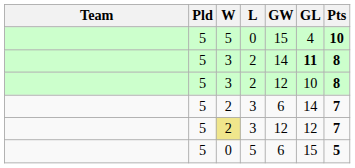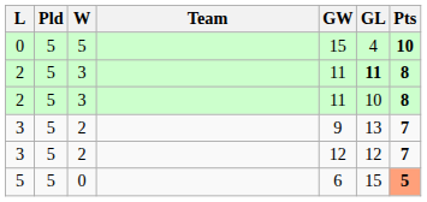columns swapped: Team <-> L
row 3 | GW: 14 -> 11
row 4 | GW: 12 -> 11
row 5 | GW: 6 -> 9
row 5 | GL: 14 -> 13
row 6 | W: khaki background -> no background
row 7 | Pts: no background -> lightsalmon background
